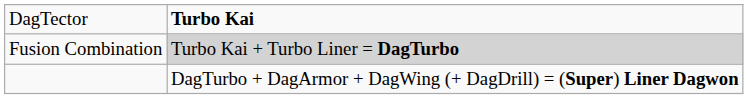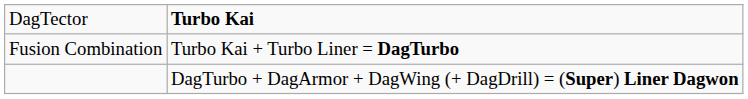Fusion Combination | column 2: lightgrey background -> no background
